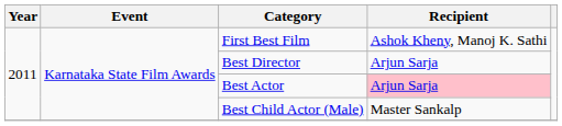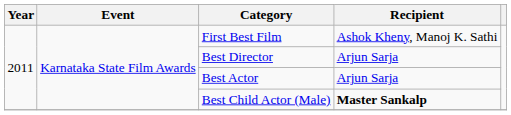Best Actor | Recipient: pink background -> no background
Best Child Actor (Male) | Recipient: normal -> bold
